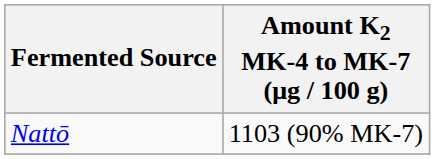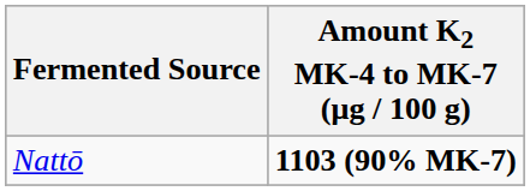Nattō | Amount K2 MK-4 to MK-7 (μg / 100 g): normal -> bold
